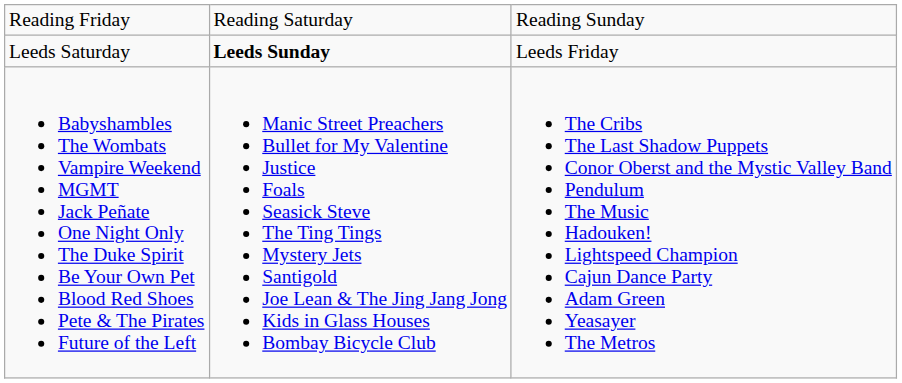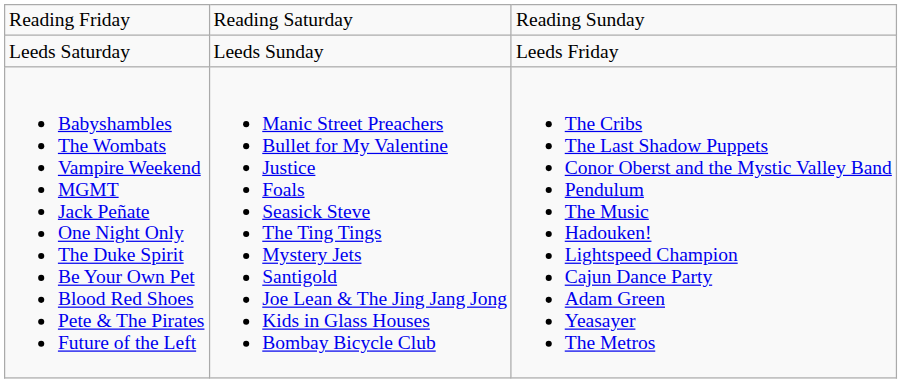Leeds Saturday | column 2: bold -> normal
